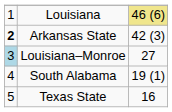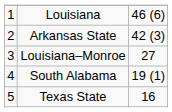Louisiana | column 3: khaki background -> no background
Arkansas State | column 1: bold -> normal
Louisiana–Monroe | column 1: lightblue background -> no background
